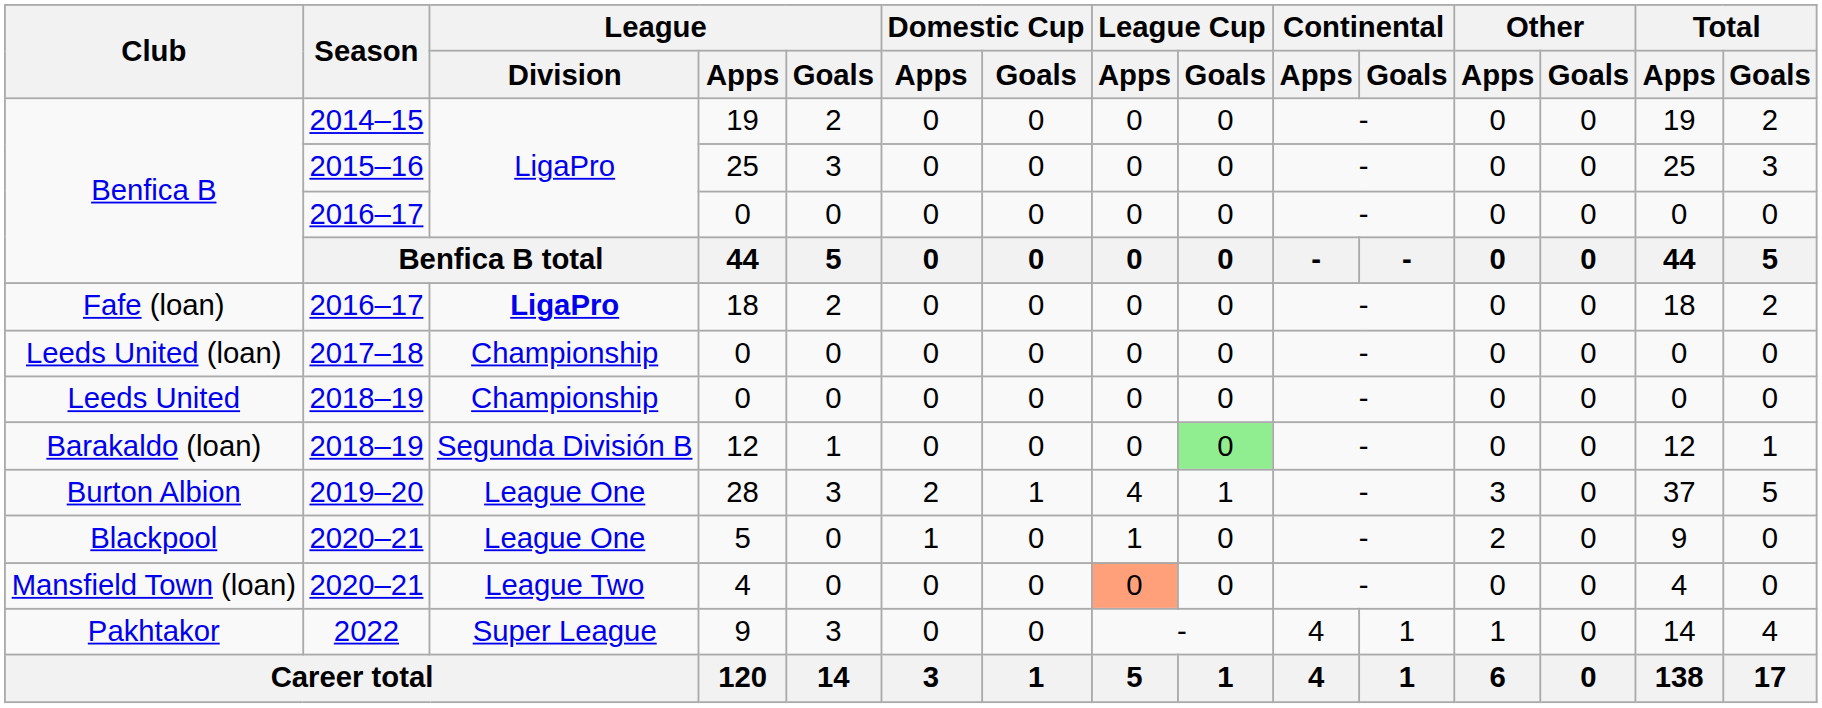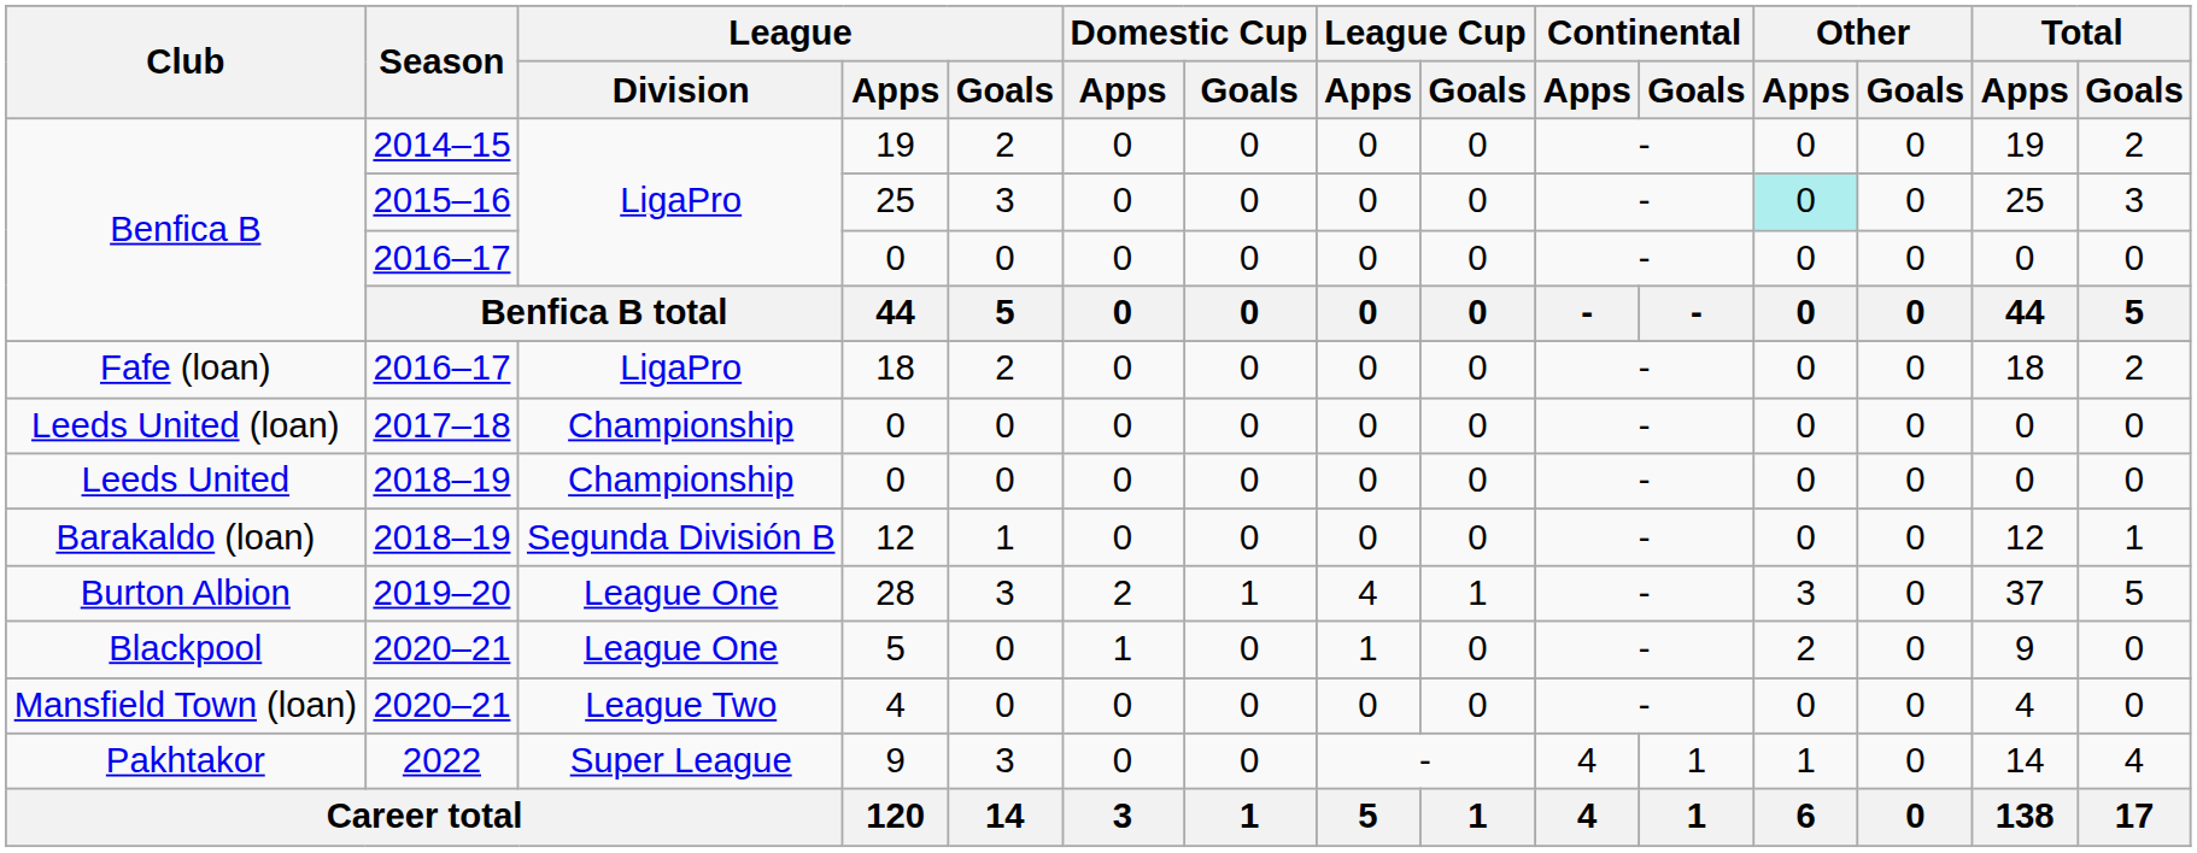Benfica B / 25 | Other / Apps: no background -> paleturquoise background
Fafe (loan) | League / Division: bold -> normal
Barakaldo (loan) | League Cup / Goals: lightgreen background -> no background
Mansfield Town (loan) | League Cup / Apps: lightsalmon background -> no background
